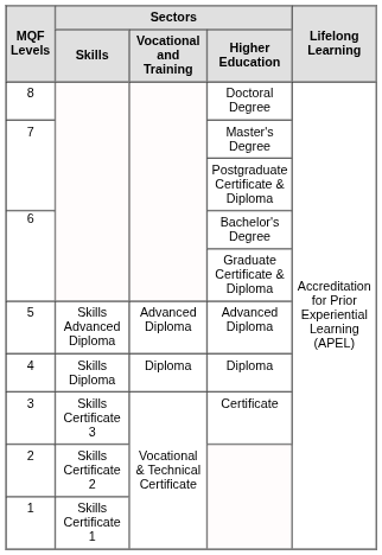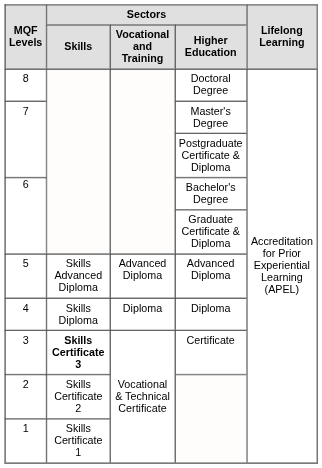Certificate | column 2: normal -> bold
